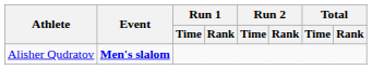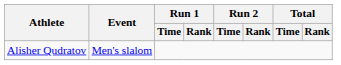Alisher Qudratov | Event: bold -> normal
